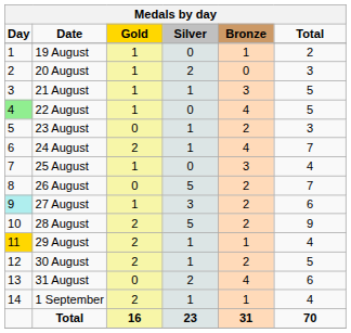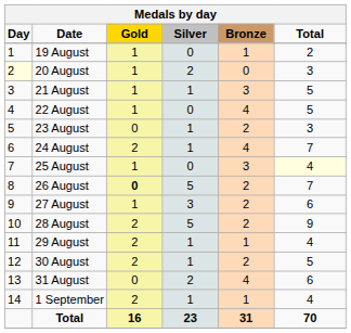20 August | Day: no background -> lightyellow background
22 August | Day: lightgreen background -> no background
25 August | Total: no background -> lightyellow background
26 August | Gold: normal -> bold
27 August | Day: paleturquoise background -> no background
29 August | Day: gold background -> no background
